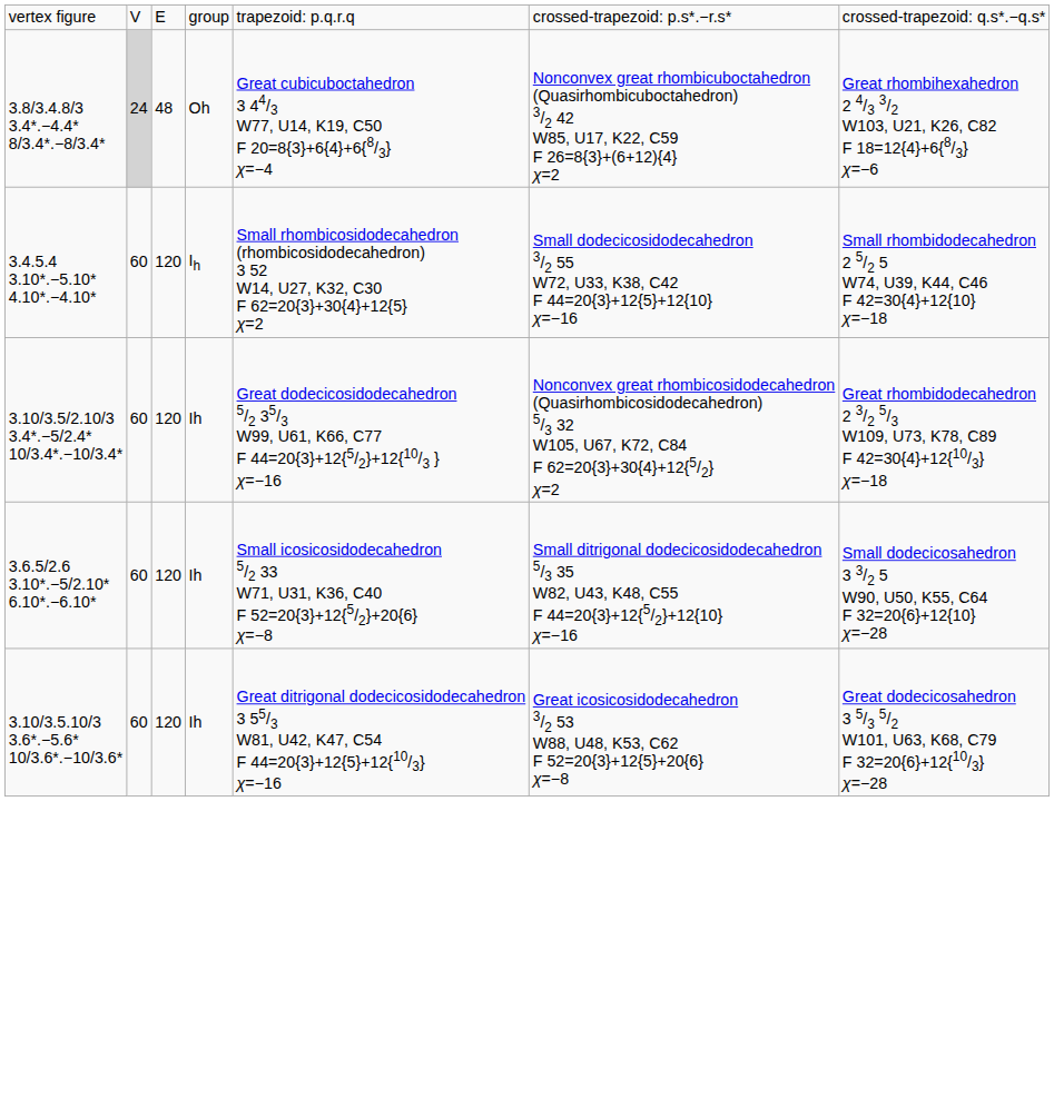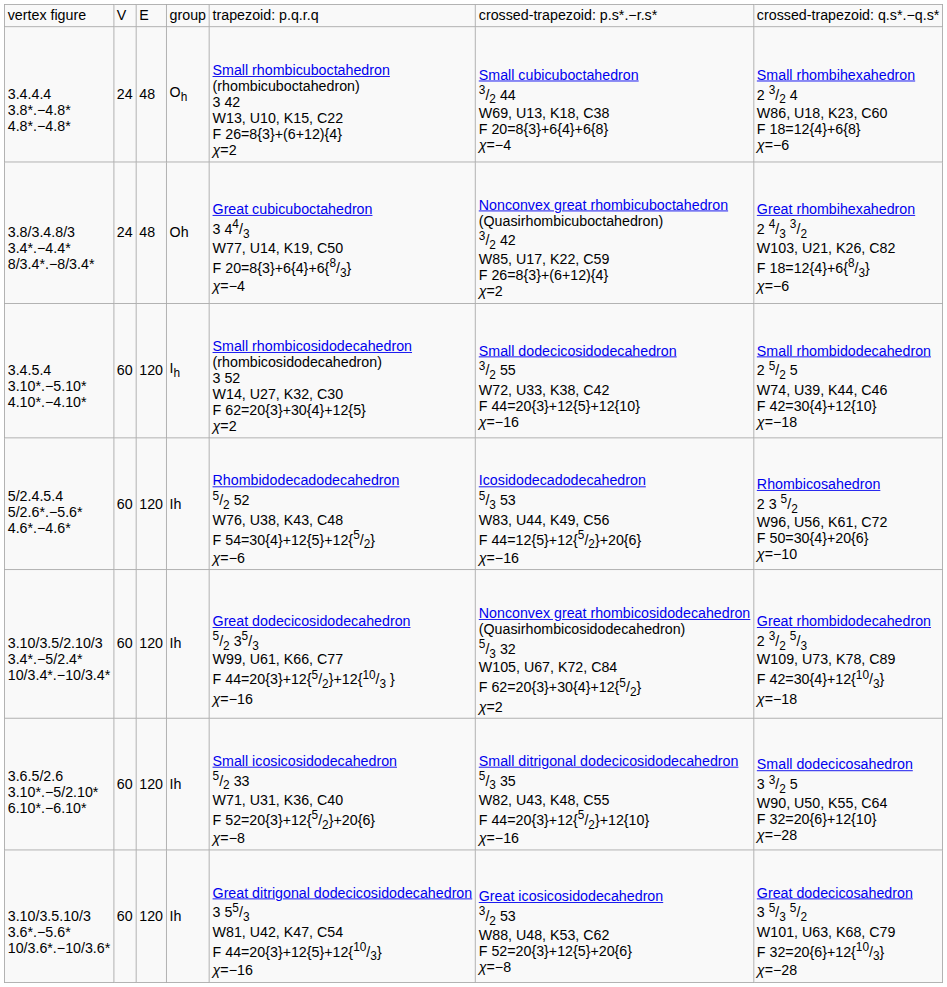+ row: 3.4.4.4 3.8*.−4.8* 4.8*.−4.8* | 24 | 48 | Oh | Small rhombicuboctahedron (rhombicuboctahedron) 3 42 W13, U10, K15, C22 F 26=8{3}+(6+12){4} χ=2 | Small cubicuboctahedron 3/2 44 W69, U13, K18, C38 F 20=8{3}+6{4}+6{8} χ=−4 | Small rhombihexahedron 2 3/2 4 W86, U18, K23, C60 F 18=12{4}+6{8} χ=−6
3.8/3.4.8/3 3.4*.−4.4* 8/3.4*.−8/3.4* | column 2: lightgrey background -> no background
+ row: 5/2.4.5.4 5/2.6*.−5.6* 4.6*.−4.6* | 60 | 120 | Ih | Rhombidodecadodecahedron 5/2 52 W76, U38, K43, C48 F 54=30{4}+12{5}+12{5/2} χ=−6 | Icosidodecadodecahedron 5/3 53 W83, U44, K49, C56 F 44=12{5}+12{5/2}+20{6} χ=−16 | Rhombicosahedron 2 3 5/2 W96, U56, K61, C72 F 50=30{4}+20{6} χ=−10
